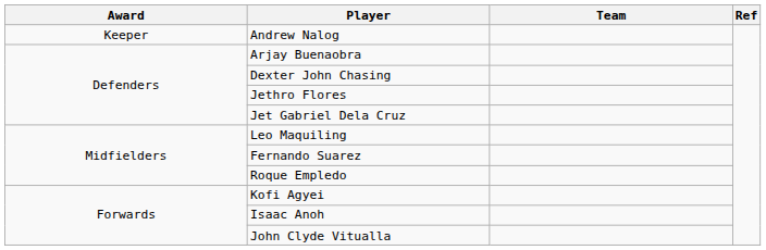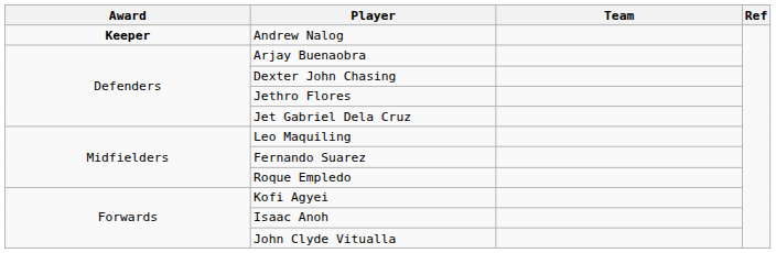Andrew Nalog | Award: normal -> bold
